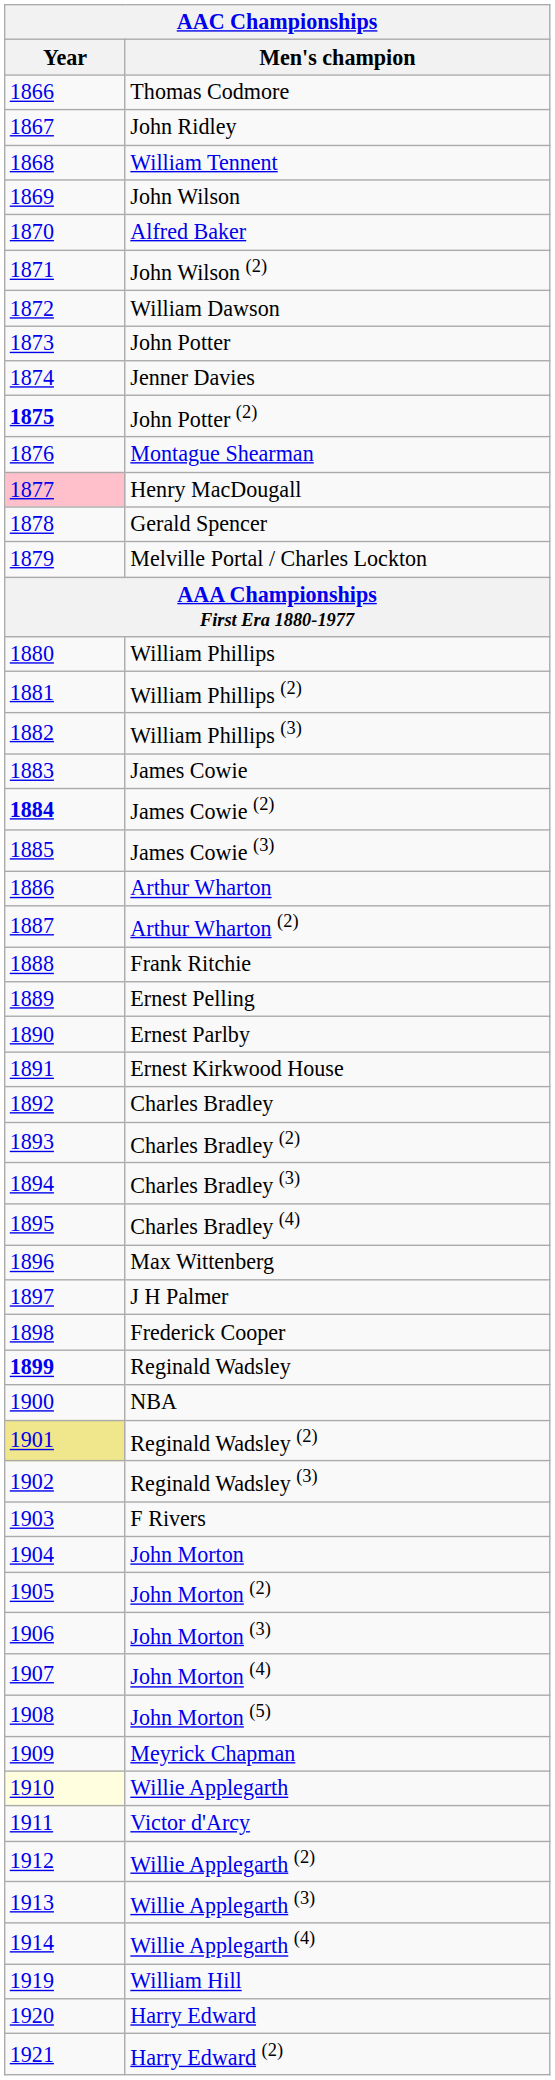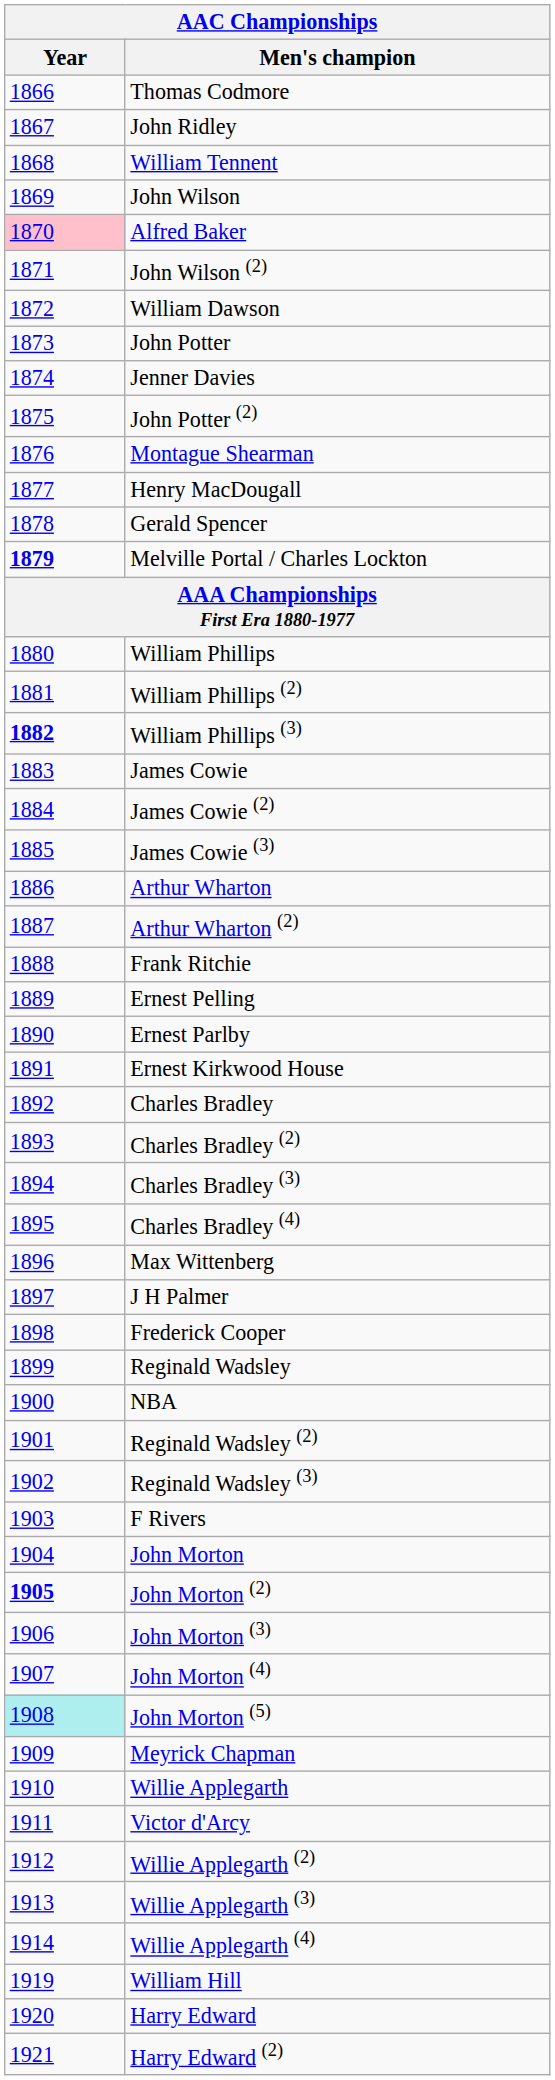Alfred Baker | Year: no background -> pink background
John Potter (2) | Year: bold -> normal
Henry MacDougall | Year: pink background -> no background
Melville Portal / Charles Lockton | Year: normal -> bold
William Phillips (3) | Year: normal -> bold
James Cowie (2) | Year: bold -> normal
Reginald Wadsley | Year: bold -> normal
Reginald Wadsley (2) | Year: khaki background -> no background
John Morton (2) | Year: normal -> bold
John Morton (5) | Year: no background -> paleturquoise background
Willie Applegarth | Year: lightyellow background -> no background
